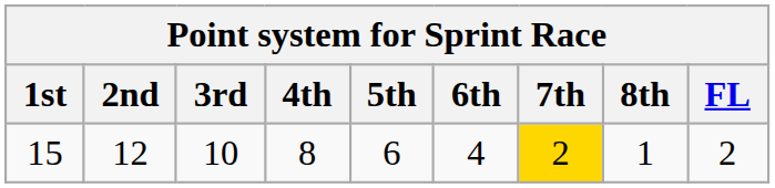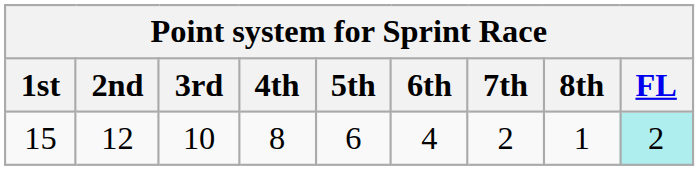15 | 7th: gold background -> no background
15 | FL: no background -> paleturquoise background
